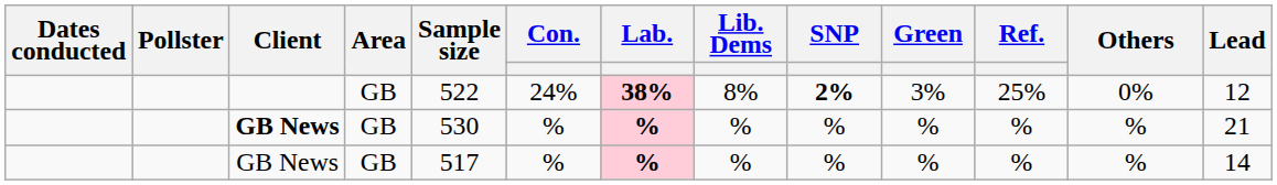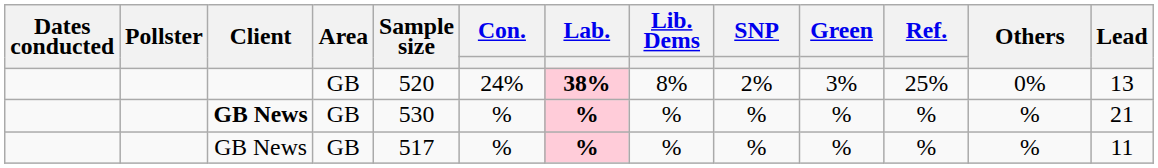row 3 | Sample size: 522 -> 520
row 3 | SNP: bold -> normal
row 3 | Lead: 12 -> 13
row 5 | Lead: 14 -> 11
